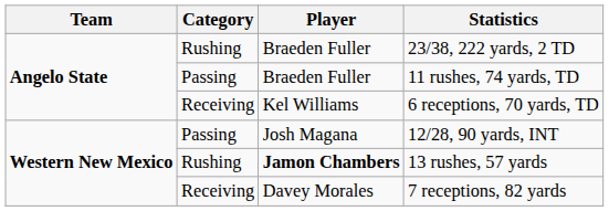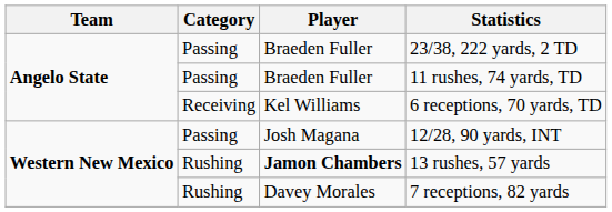23/38, 222 yards, 2 TD | Category: Rushing -> Passing
7 receptions, 82 yards | Category: Receiving -> Rushing
